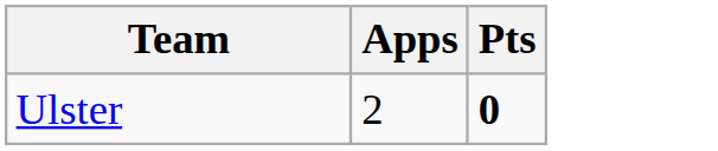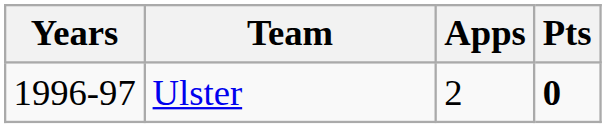+ column: Years | 1996-97
